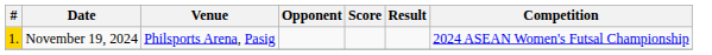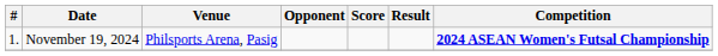November 19, 2024 | #: gold background -> no background
November 19, 2024 | Competition: normal -> bold
